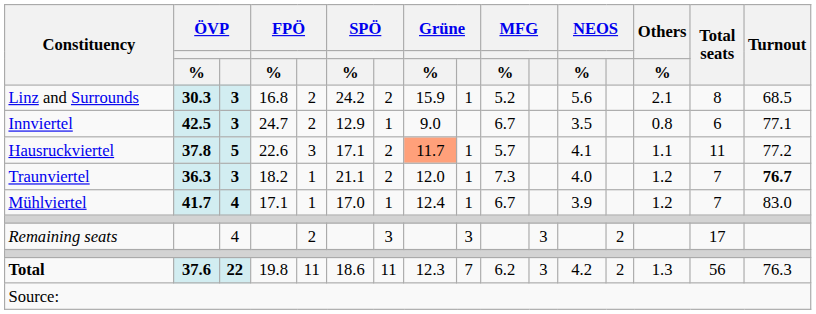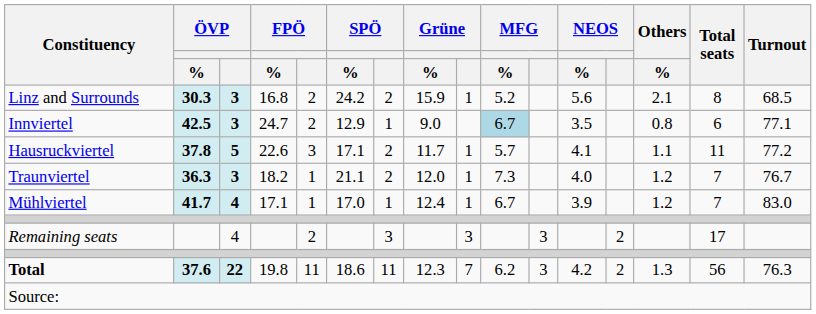Innviertel | MFG / %: no background -> lightblue background
Hausruckviertel | Grüne / %: lightsalmon background -> no background
Traunviertel | Turnout: bold -> normal
